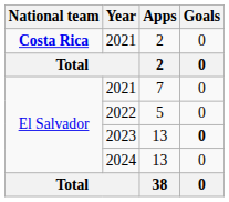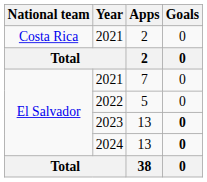2021 / 2 | National team: bold -> normal
2024 | Goals: normal -> bold
